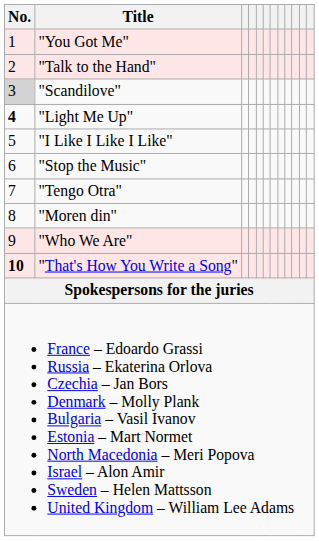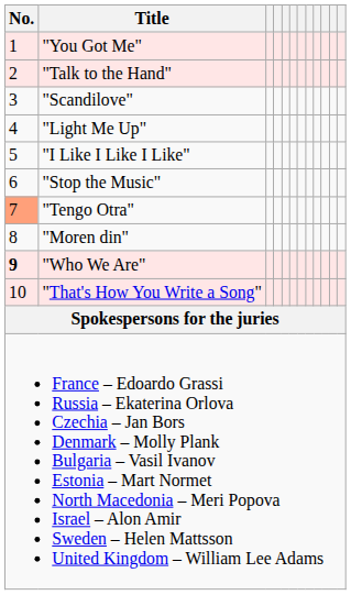"Scandilove" | No.: lightgrey background -> no background
"Light Me Up" | No.: bold -> normal
"Tengo Otra" | No.: no background -> lightsalmon background
"Who We Are" | No.: normal -> bold
"That's How You Write a Song" | No.: bold -> normal
